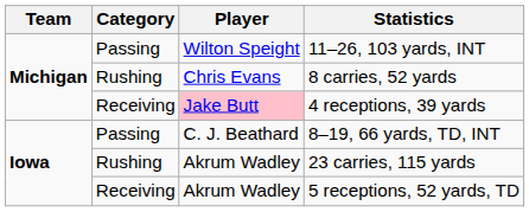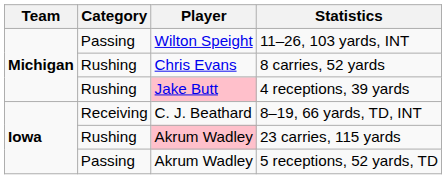4 receptions, 39 yards | Category: Receiving -> Rushing
8–19, 66 yards, TD, INT | Category: Passing -> Receiving
23 carries, 115 yards | Player: no background -> pink background
5 receptions, 52 yards, TD | Category: Receiving -> Passing
